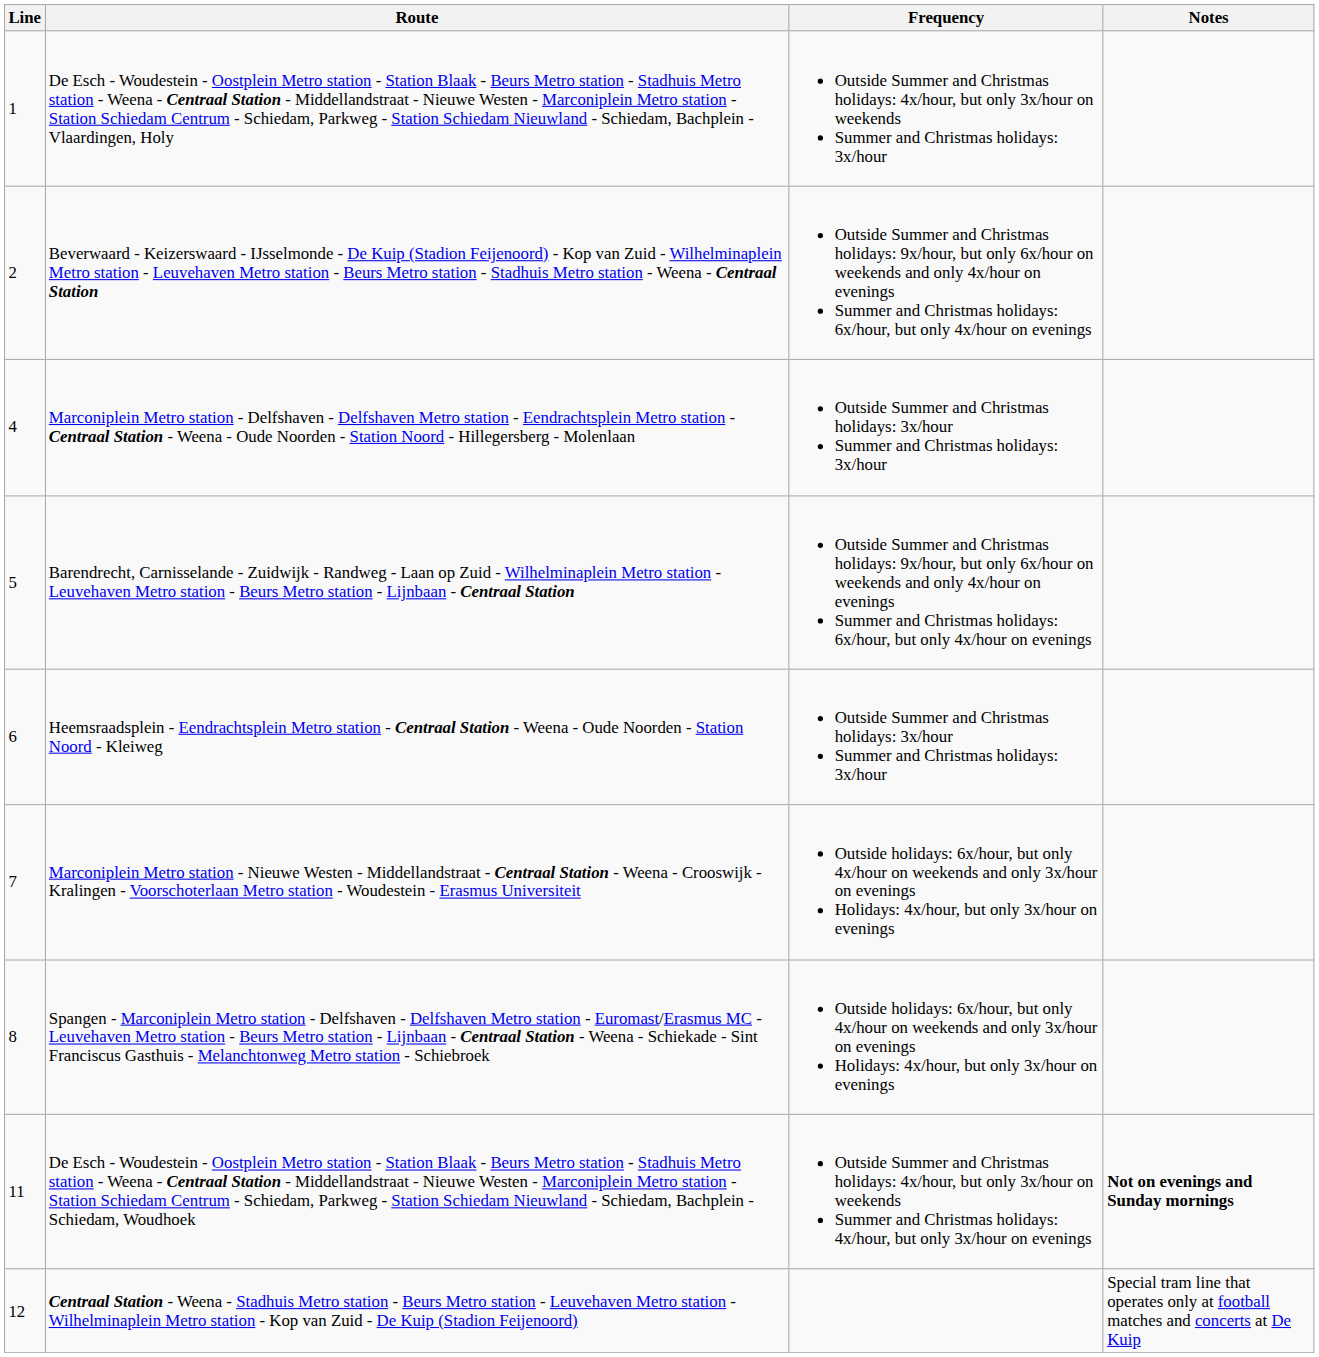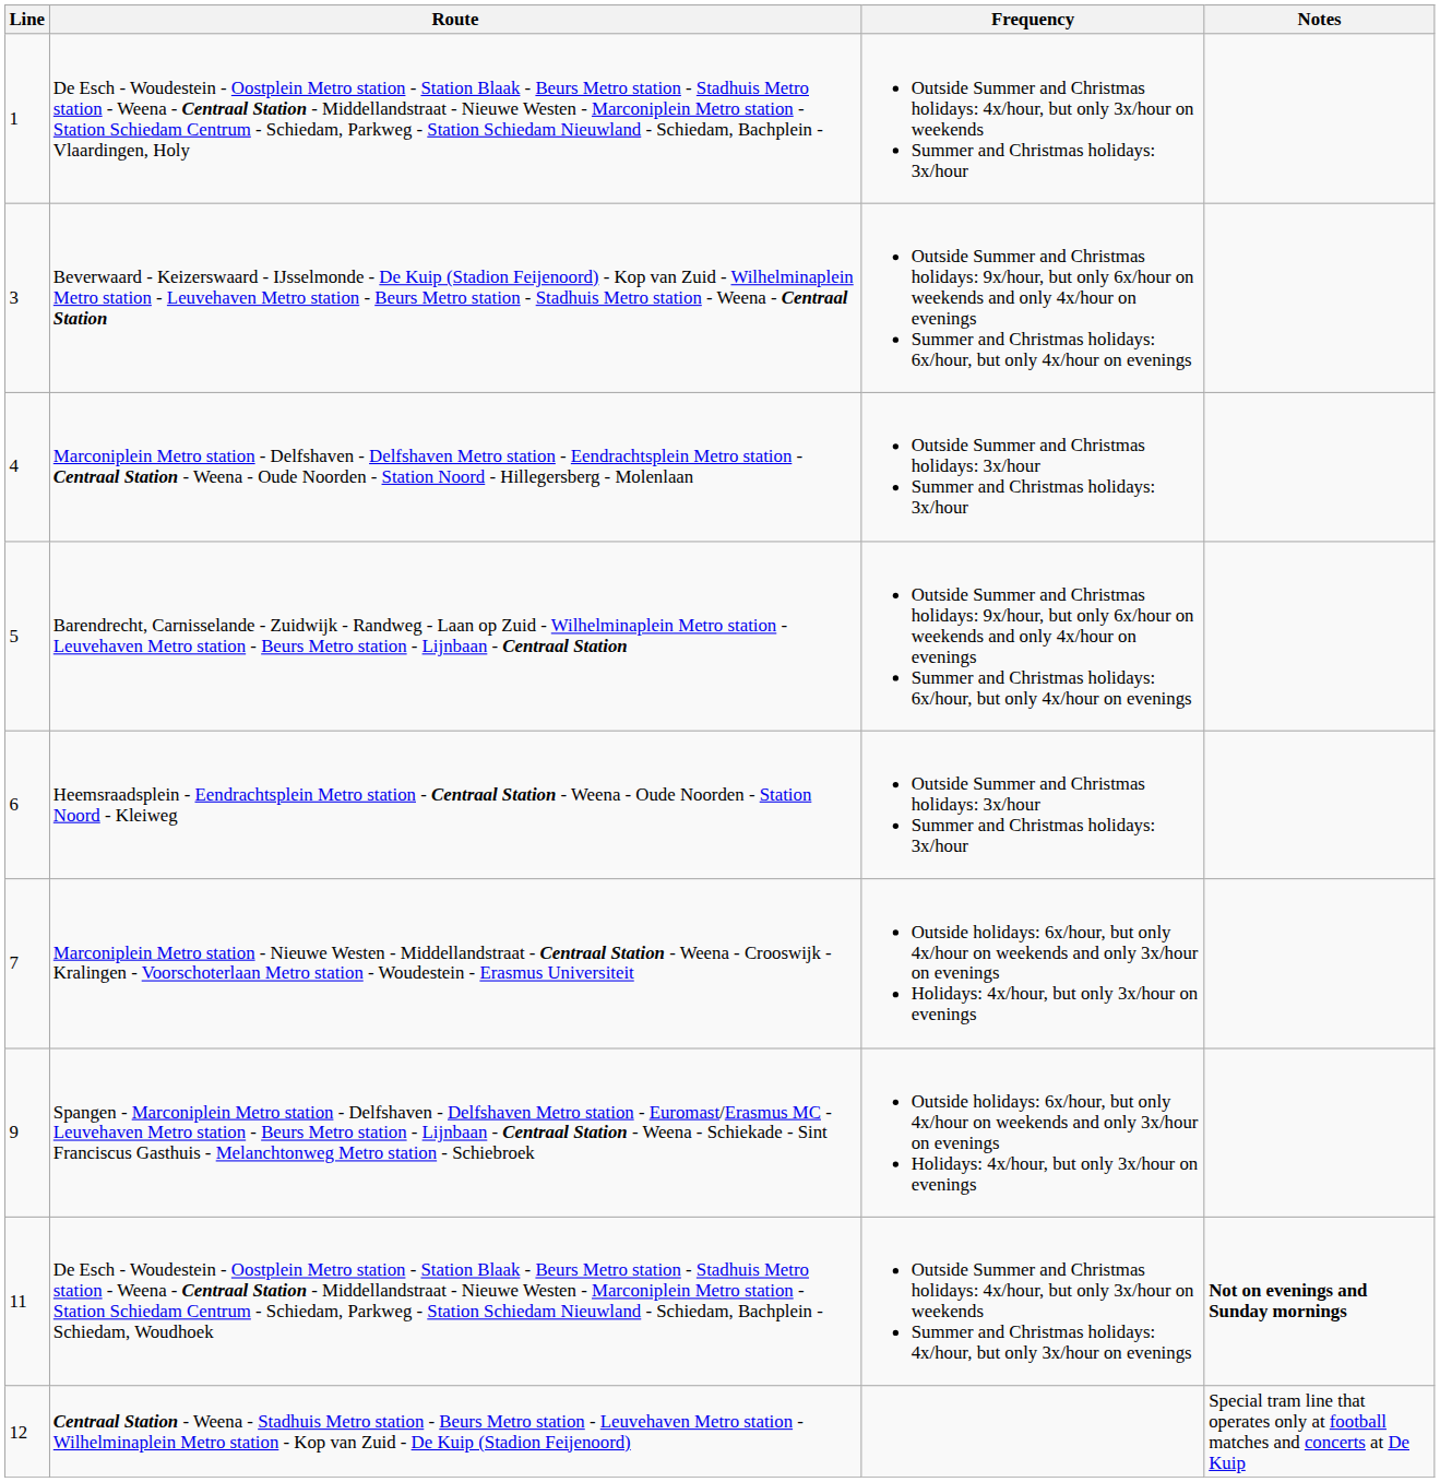row 3 | Line: 2 -> 3
row 8 | Line: 8 -> 9
